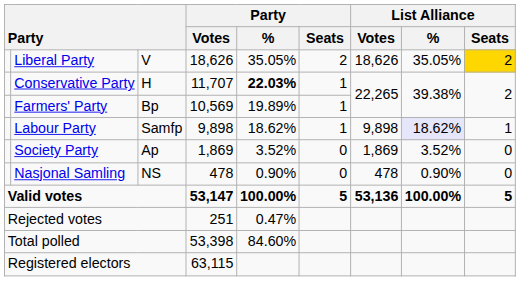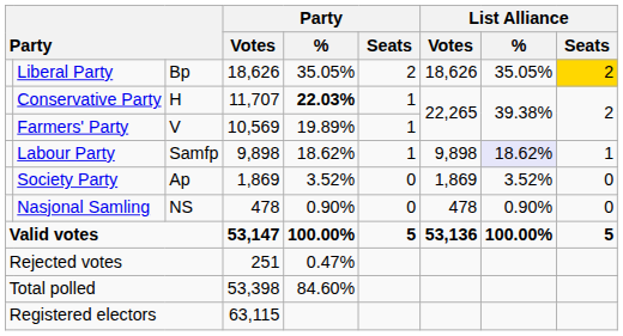Liberal Party | column 3: V -> Bp
Farmers' Party | column 3: Bp -> V
